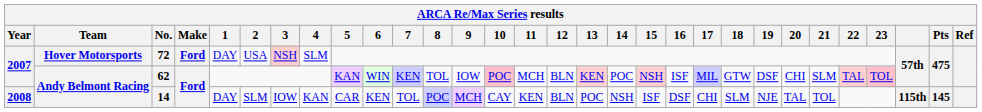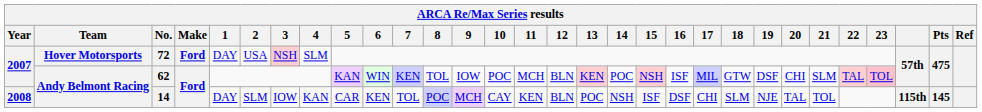62 | 10: pink background -> no background
